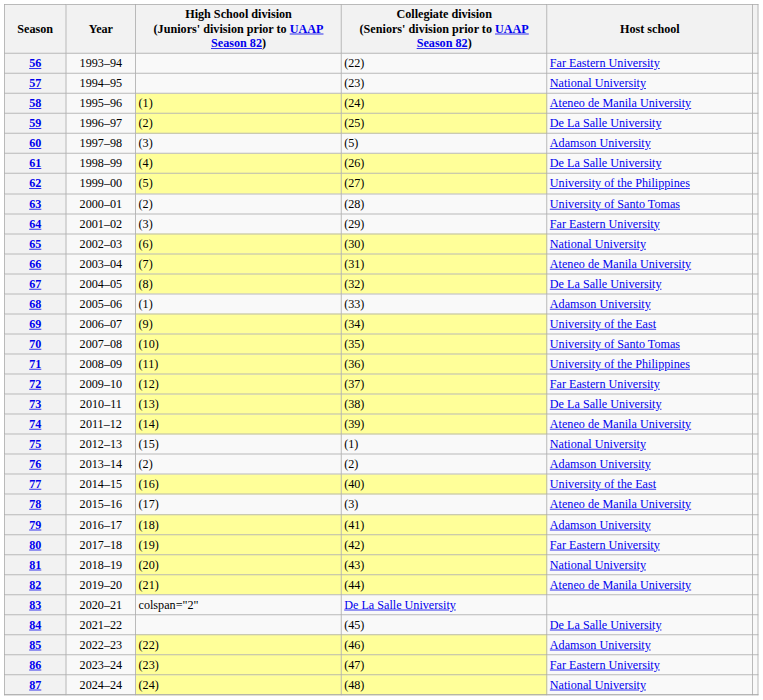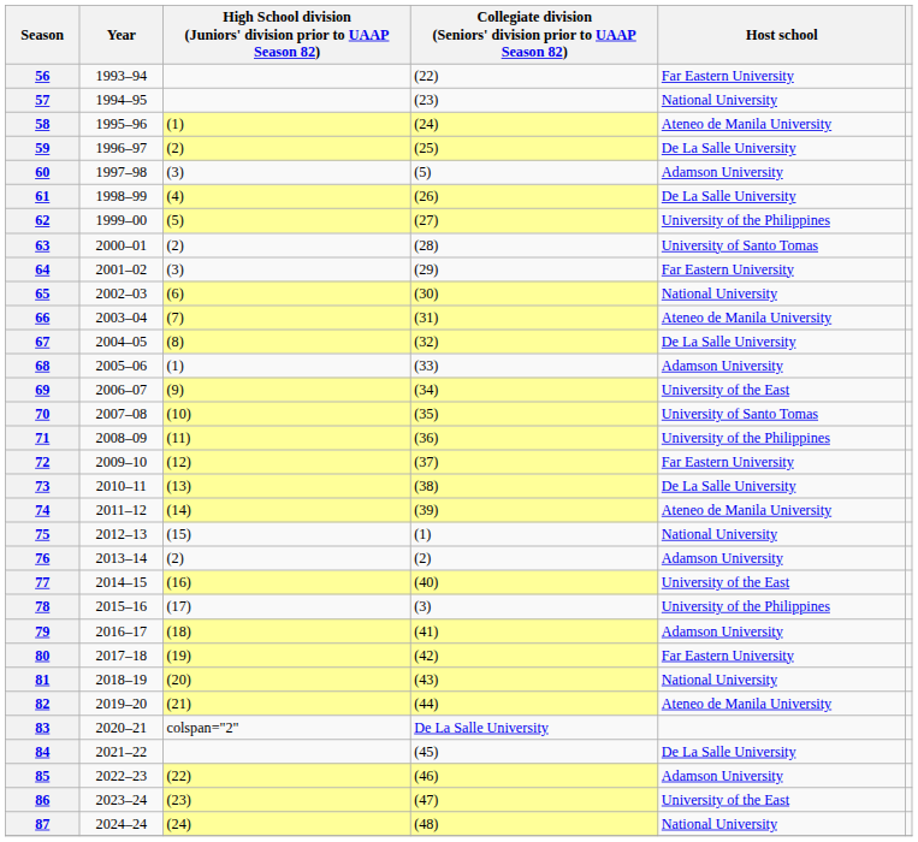78 | Host school: Ateneo de Manila University -> University of the Philippines
86 | Host school: Far Eastern University -> University of the East
